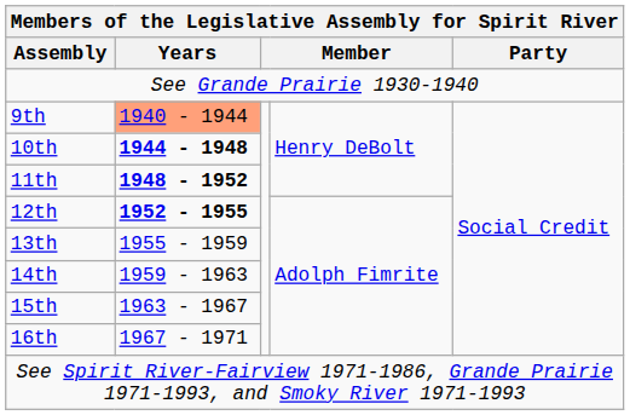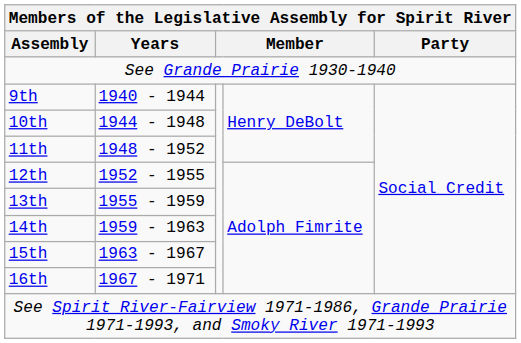9th | Years: lightsalmon background -> no background
10th | Years: bold -> normal
11th | Years: bold -> normal
12th | Years: bold -> normal
